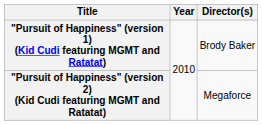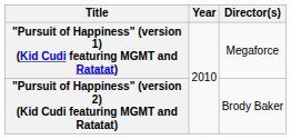row 2 | Director(s): Brody Baker -> Megaforce
row 3 | Director(s): Megaforce -> Brody Baker
